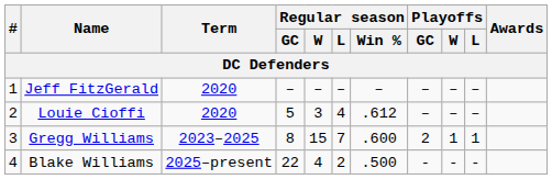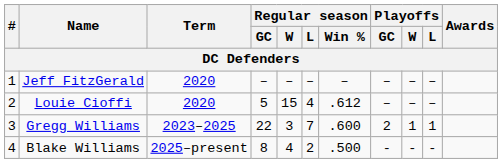Louie Cioffi | Regular season / W: 3 -> 15
Gregg Williams | Regular season / GC: 8 -> 22
Gregg Williams | Regular season / W: 15 -> 3
Blake Williams | Regular season / GC: 22 -> 8
